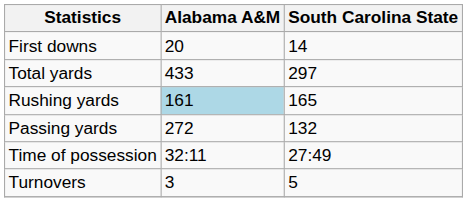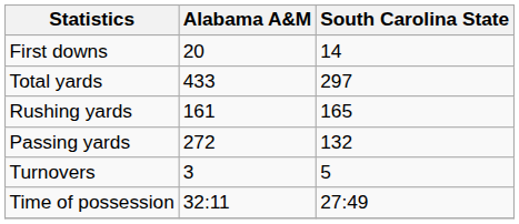Rushing yards | Alabama A&M: lightblue background -> no background
rows swapped: Turnovers <-> Time of possession
